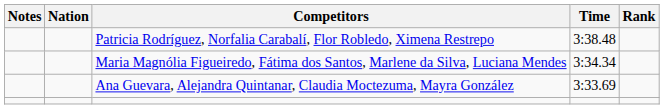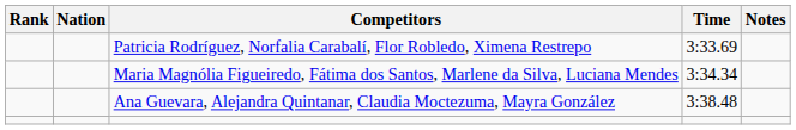columns swapped: Rank <-> Notes
row 2 | Time: 3:38.48 -> 3:33.69
row 4 | Time: 3:33.69 -> 3:38.48
